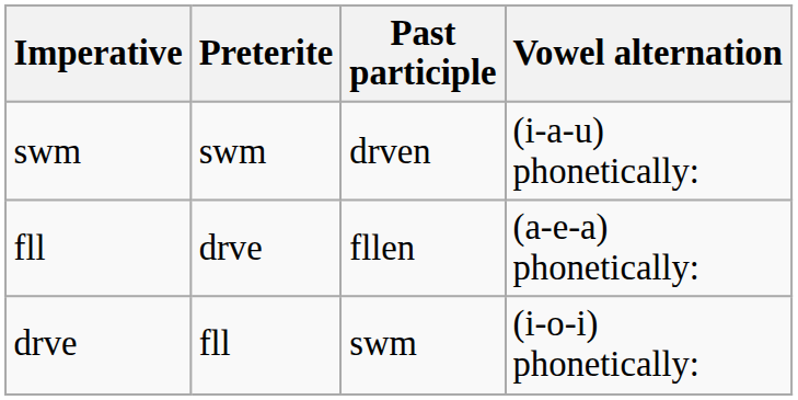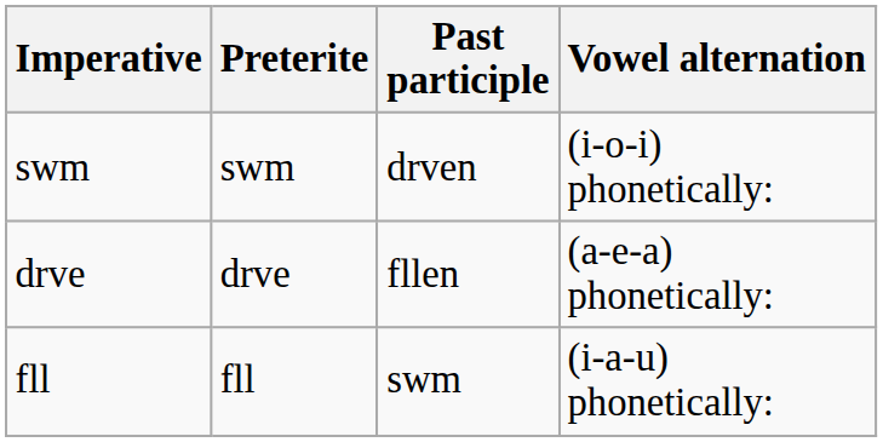row 2 | Vowel alternation: (i-a-u) phonetically: -> (i-o-i) phonetically:
row 3 | Imperative: fll -> drve
row 4 | Imperative: drve -> fll
row 4 | Vowel alternation: (i-o-i) phonetically: -> (i-a-u) phonetically:
